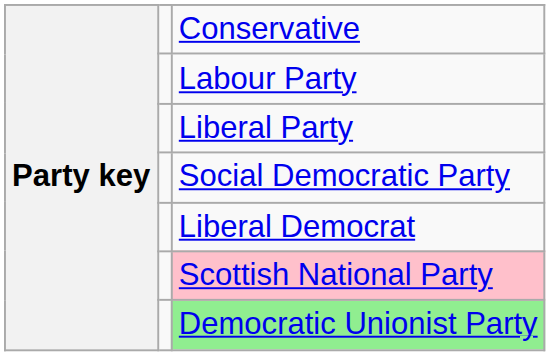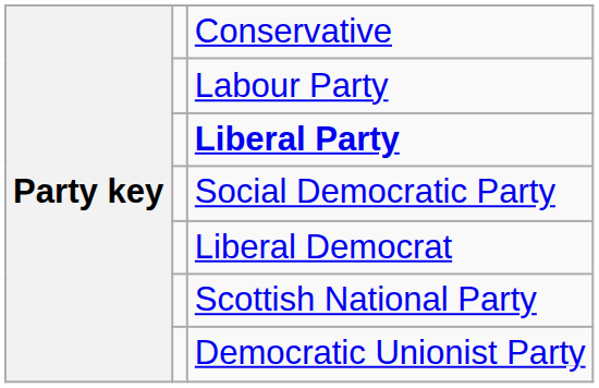Liberal Party | column 3: normal -> bold
Scottish National Party | column 3: pink background -> no background
Democratic Unionist Party | column 3: lightgreen background -> no background
